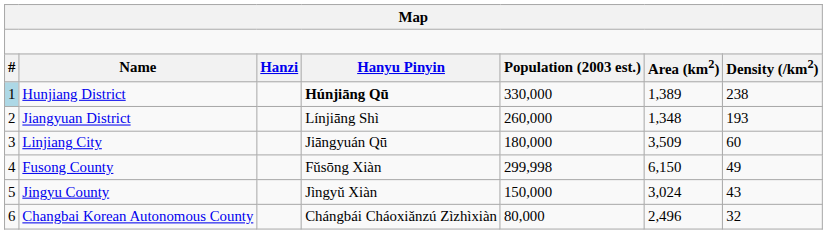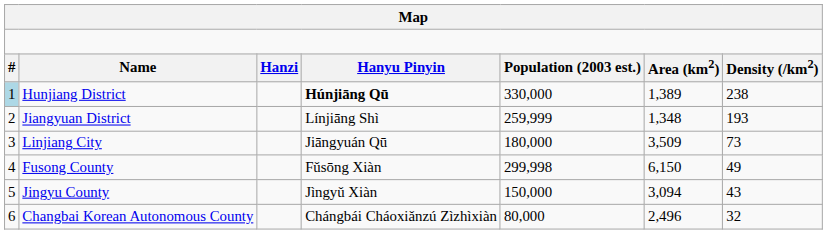Jiangyuan District | column 5: 260,000 -> 259,999
Linjiang City | column 7: 60 -> 73
Jingyu County | column 6: 3,024 -> 3,094
